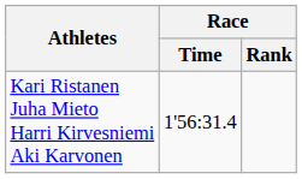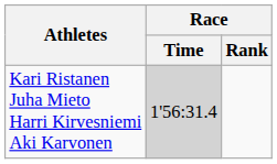Kari Ristanen Juha Mieto Harri Kirvesniemi Aki Karvonen | Race / Time: no background -> lightgrey background
